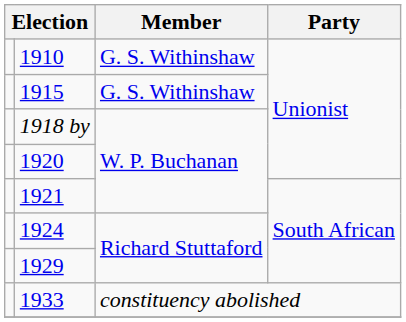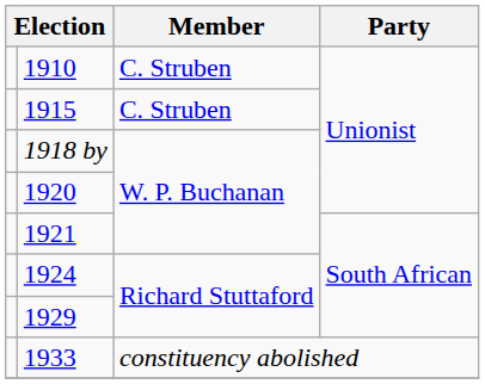1910 | Member: G. S. Withinshaw -> C. Struben
1915 | Member: G. S. Withinshaw -> C. Struben
